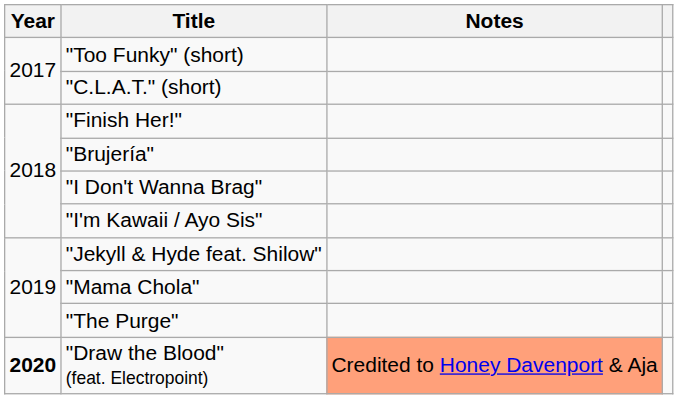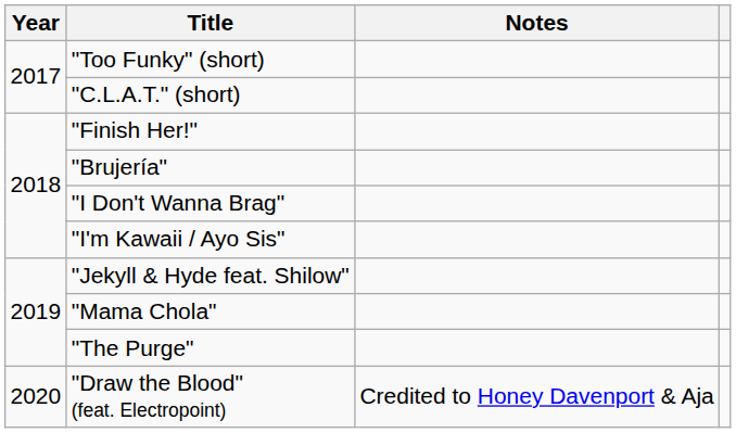"Draw the Blood" (feat. Electropoint) | Year: bold -> normal
"Draw the Blood" (feat. Electropoint) | Notes: lightsalmon background -> no background
